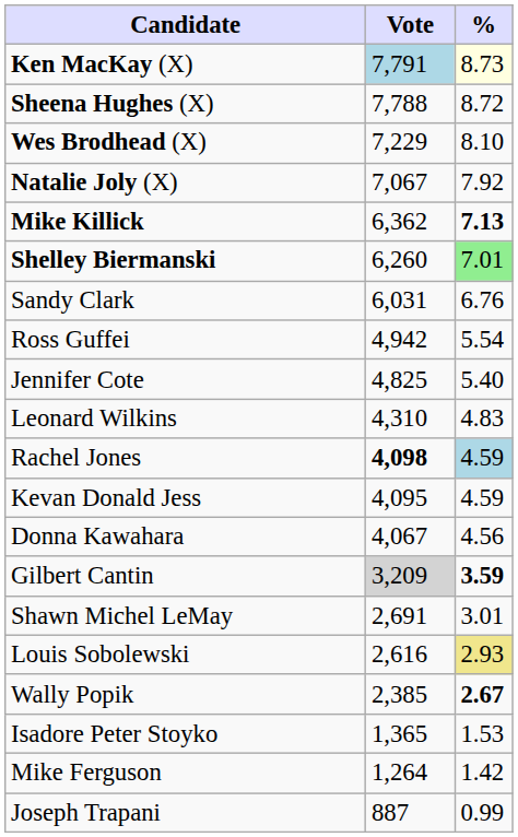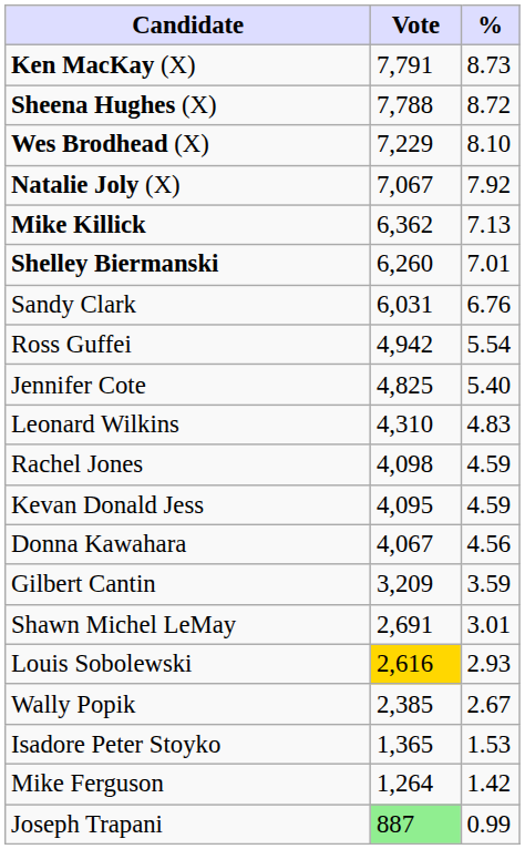Ken MacKay (X) | Vote: lightblue background -> no background
Ken MacKay (X) | %: lightyellow background -> no background
Mike Killick | %: bold -> normal
Shelley Biermanski | %: lightgreen background -> no background
Rachel Jones | Vote: bold -> normal
Rachel Jones | %: lightblue background -> no background
Gilbert Cantin | Vote: lightgrey background -> no background
Gilbert Cantin | %: bold -> normal
Louis Sobolewski | Vote: no background -> gold background
Louis Sobolewski | %: khaki background -> no background
Wally Popik | %: bold -> normal
Joseph Trapani | Vote: no background -> lightgreen background
